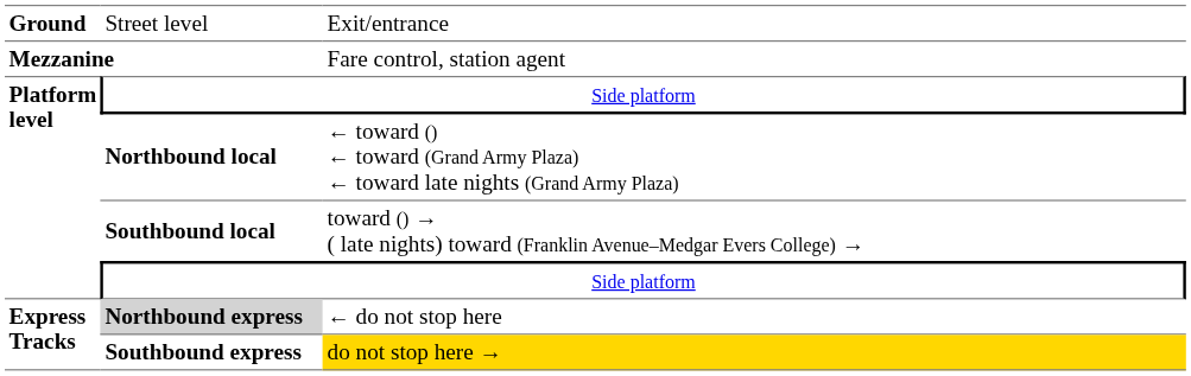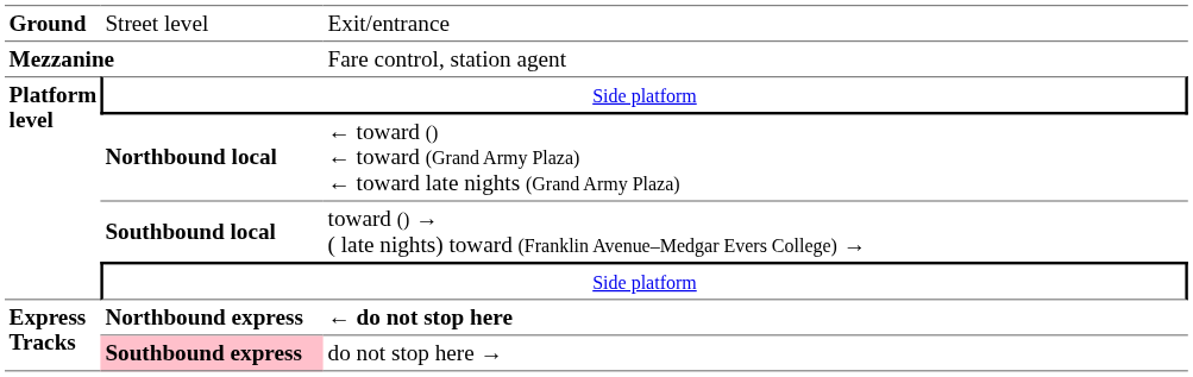Northbound express | column 2: lightgrey background -> no background
Northbound express | column 3: normal -> bold
Southbound express | column 2: no background -> pink background
Southbound express | column 3: gold background -> no background
